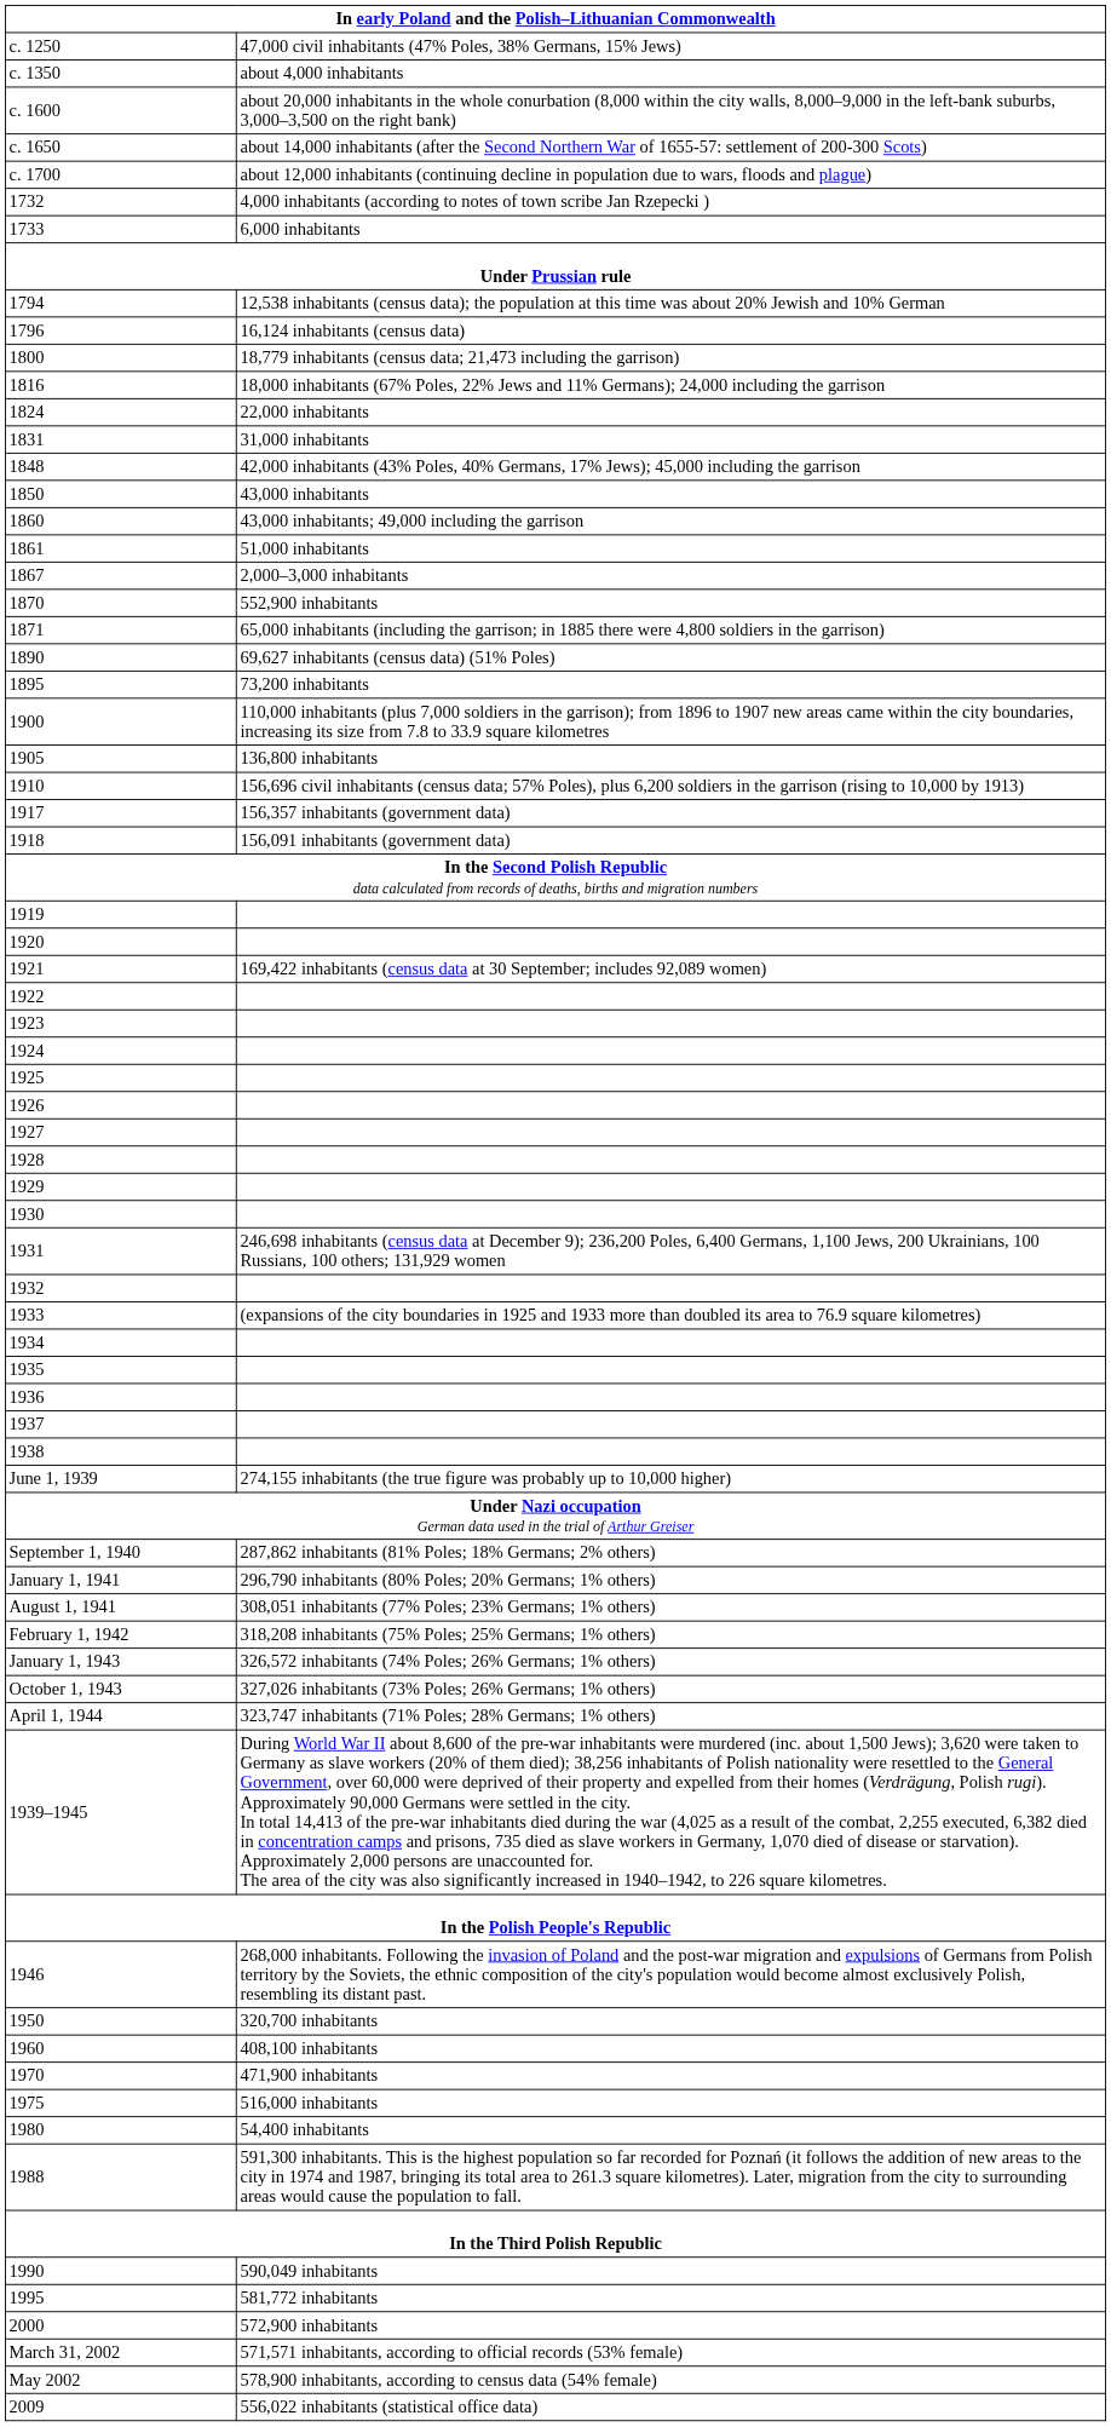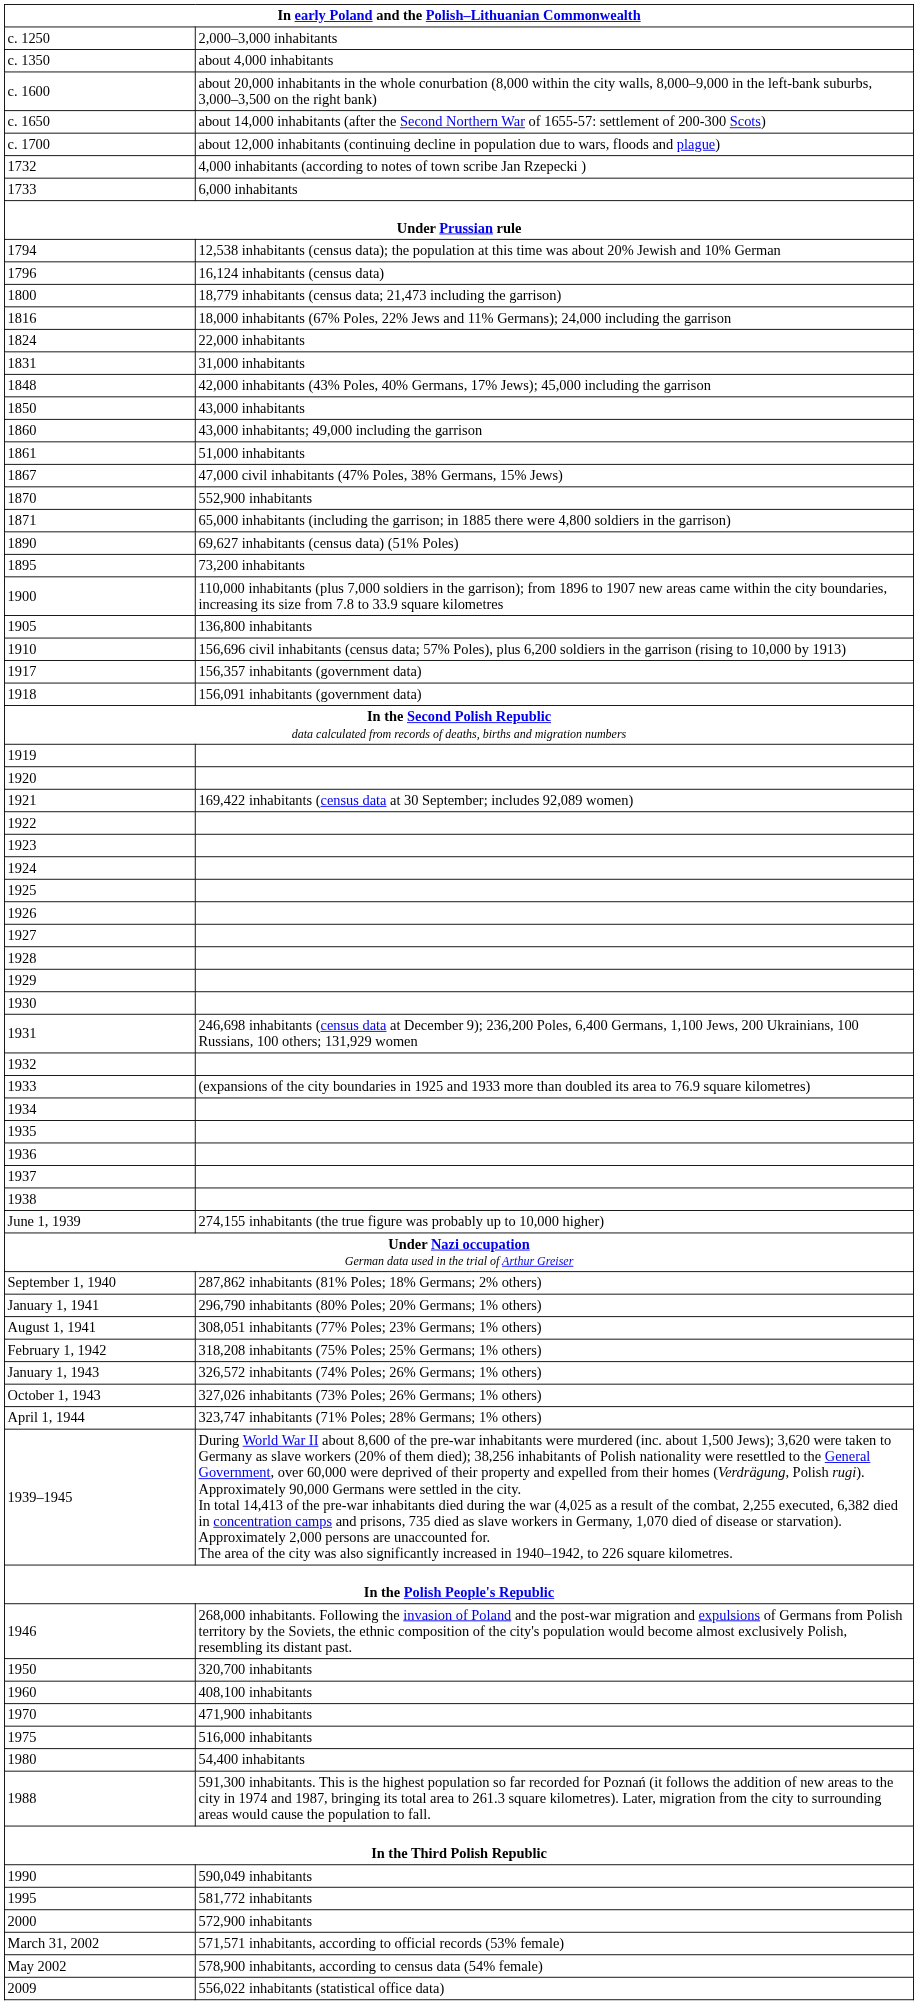c. 1250 | column 2: 47,000 civil inhabitants (47% Poles, 38% Germans, 15% Jews) -> 2,000–3,000 inhabitants
1867 | column 2: 2,000–3,000 inhabitants -> 47,000 civil inhabitants (47% Poles, 38% Germans, 15% Jews)
